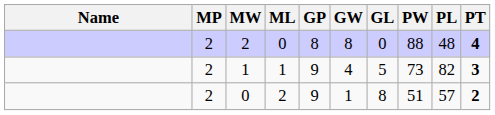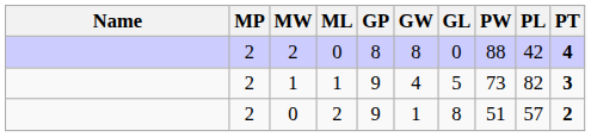row 2 | PL: 48 -> 42
